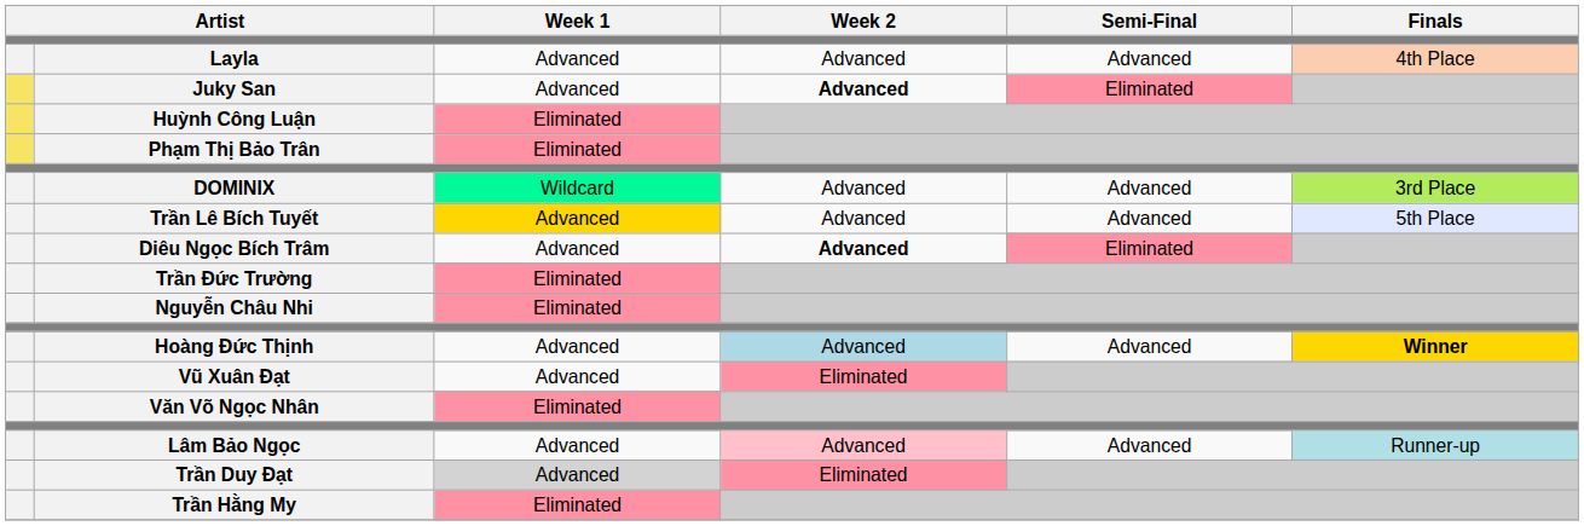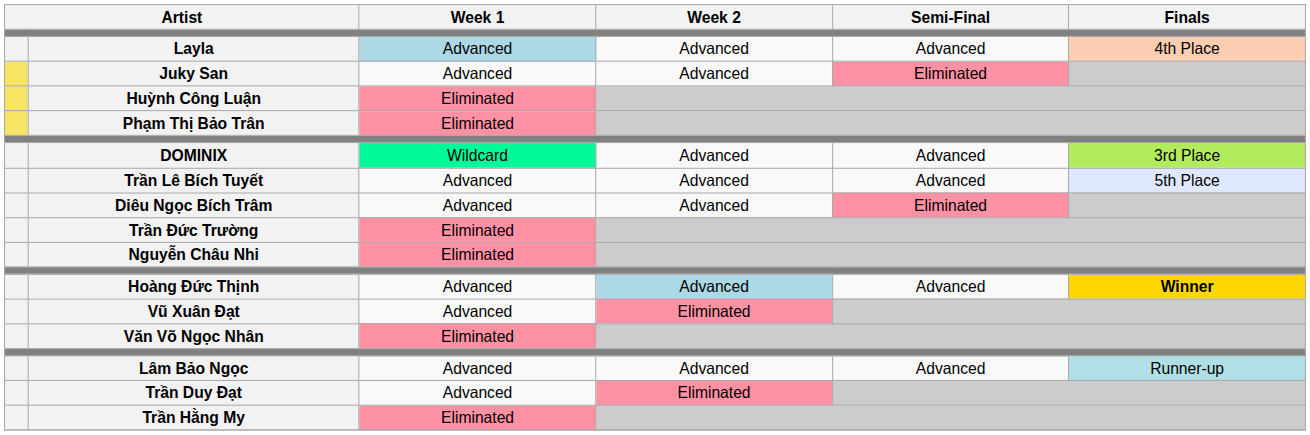Layla | Week 1: no background -> lightblue background
Juky San | Week 2: bold -> normal
Trần Lê Bích Tuyết | Week 1: gold background -> no background
Diêu Ngọc Bích Trâm | Week 2: bold -> normal
Lâm Bảo Ngọc | Week 2: pink background -> no background
Trần Duy Đạt | Week 1: lightgrey background -> no background
